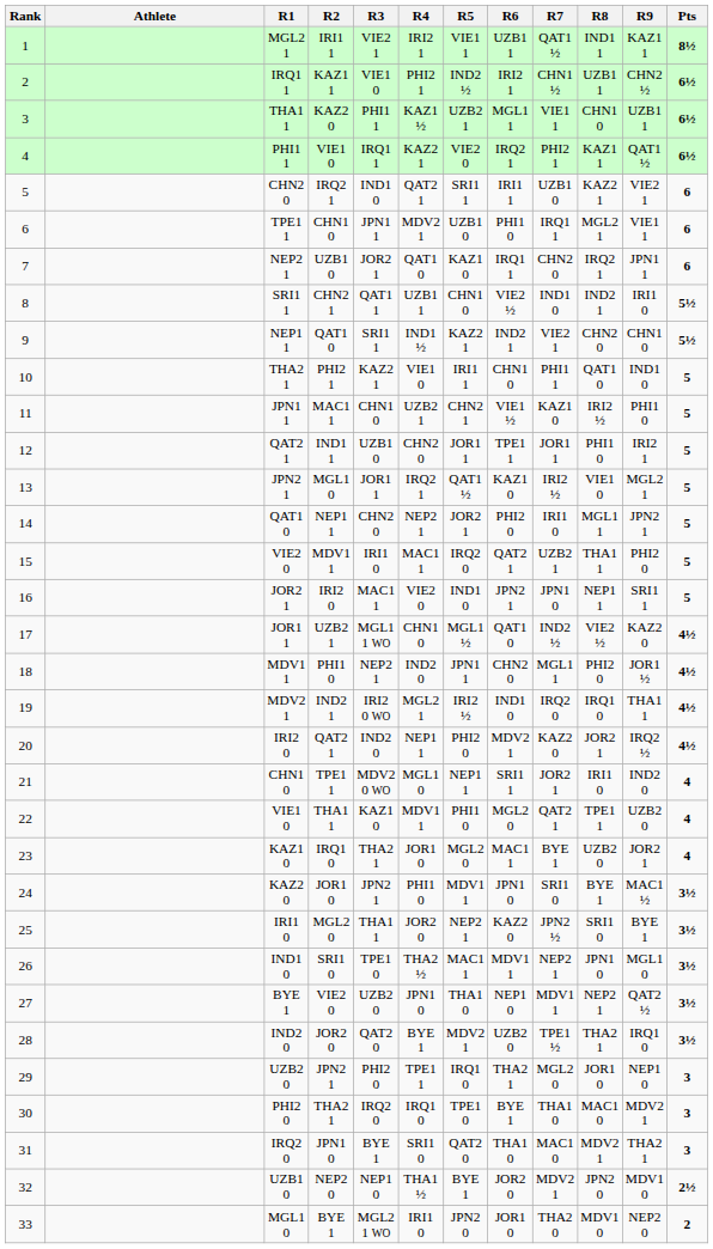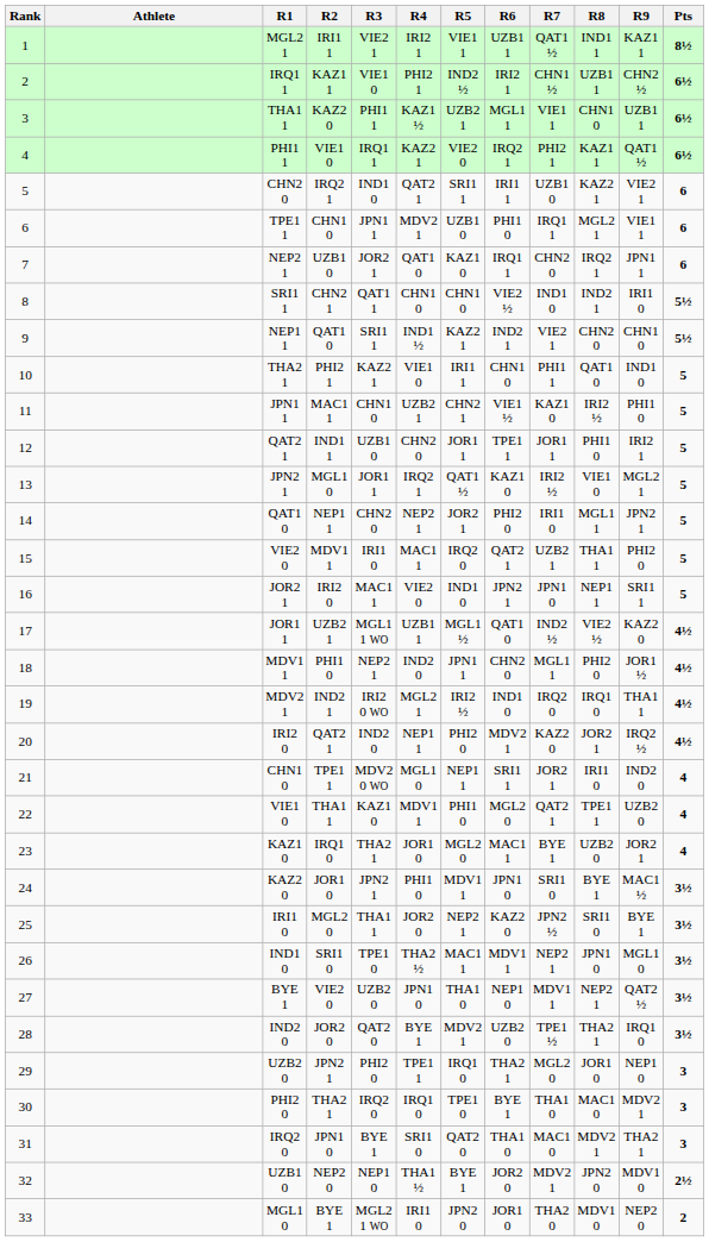row 9 | R4: UZB1 1 -> CHN1 0
row 18 | R4: CHN1 0 -> UZB1 1
